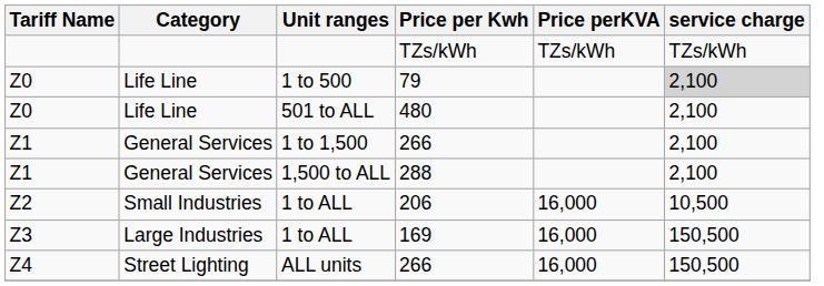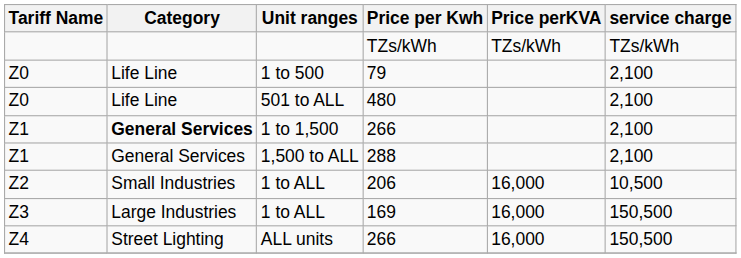1 to 500 | service charge: lightgrey background -> no background
1 to 1,500 | Category: normal -> bold
